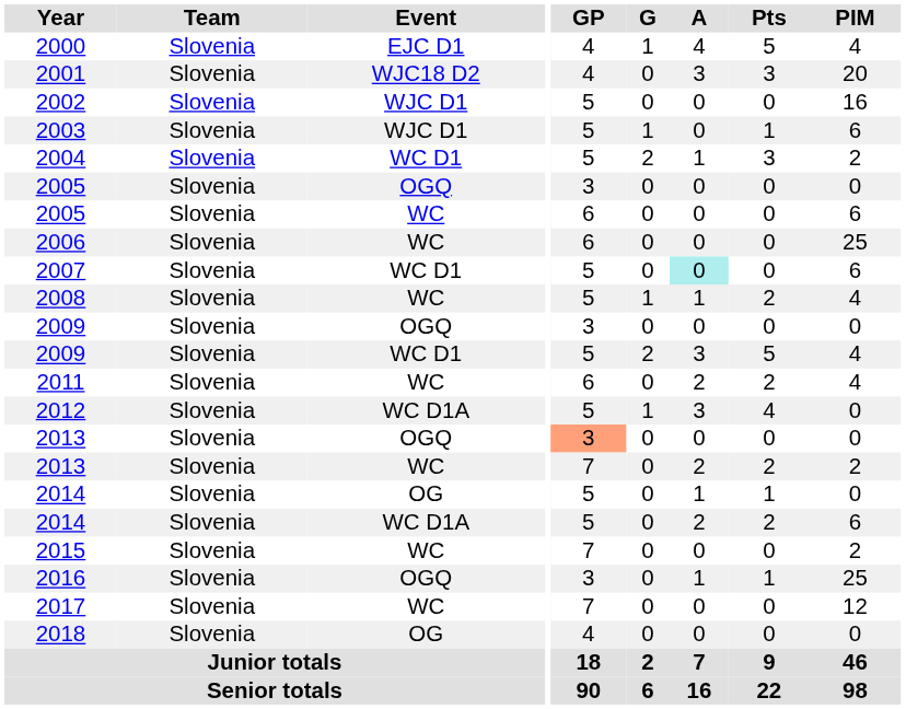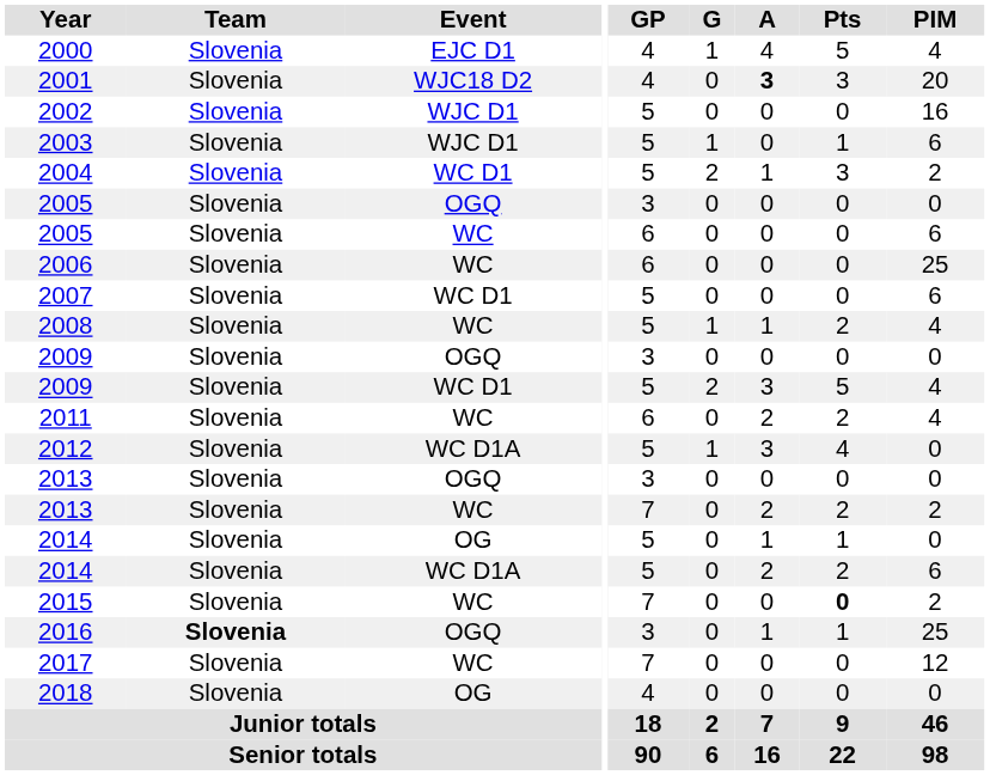2001 | A: normal -> bold
2007 | A: paleturquoise background -> no background
2013 / OGQ | GP: lightsalmon background -> no background
2015 | Pts: normal -> bold
2016 | Team: normal -> bold
